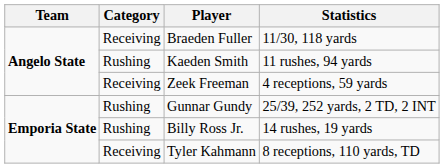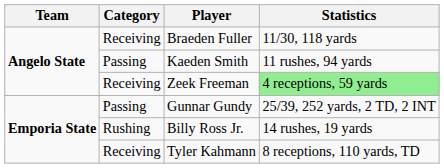Kaeden Smith | Category: Rushing -> Passing
Zeek Freeman | Statistics: no background -> lightgreen background
Gunnar Gundy | Category: Rushing -> Passing
